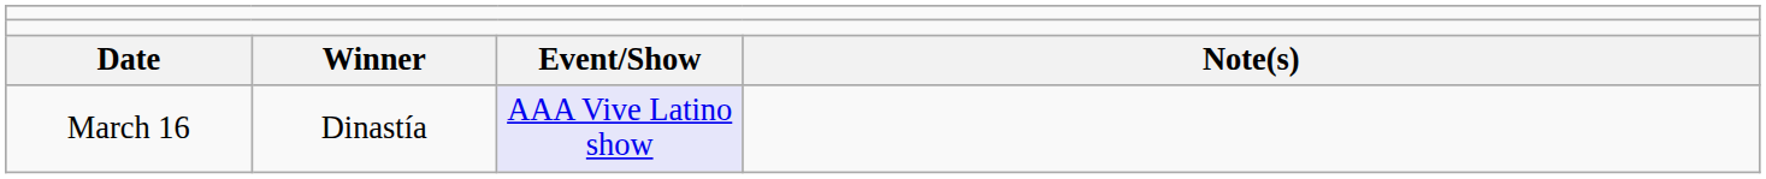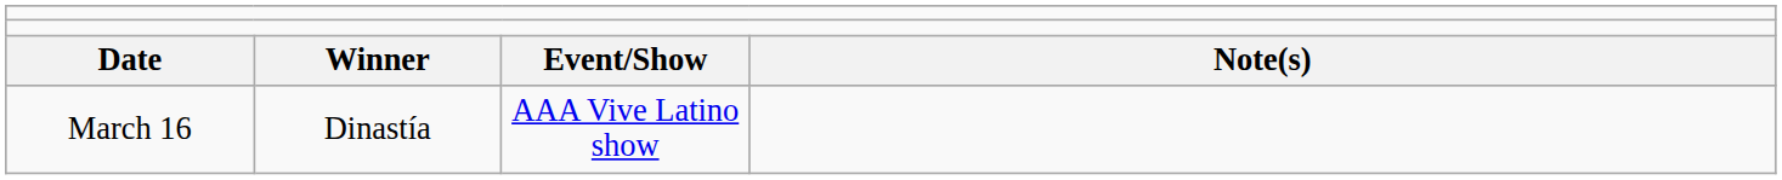March 16 | column 3: lavender background -> no background
